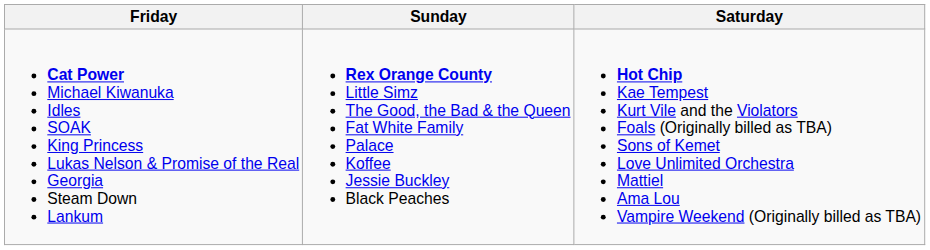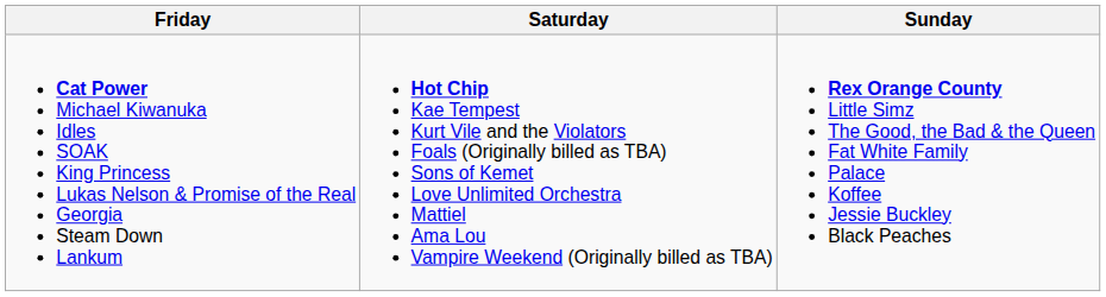columns swapped: Saturday <-> Sunday
